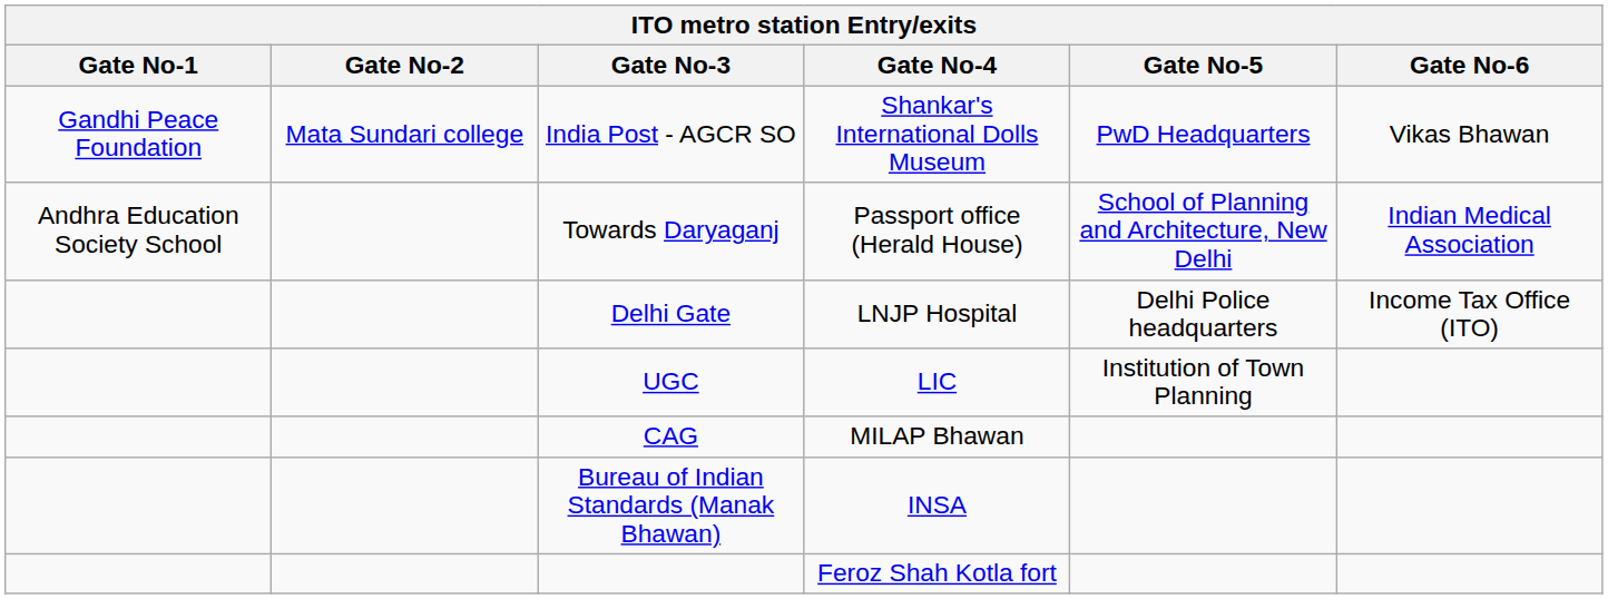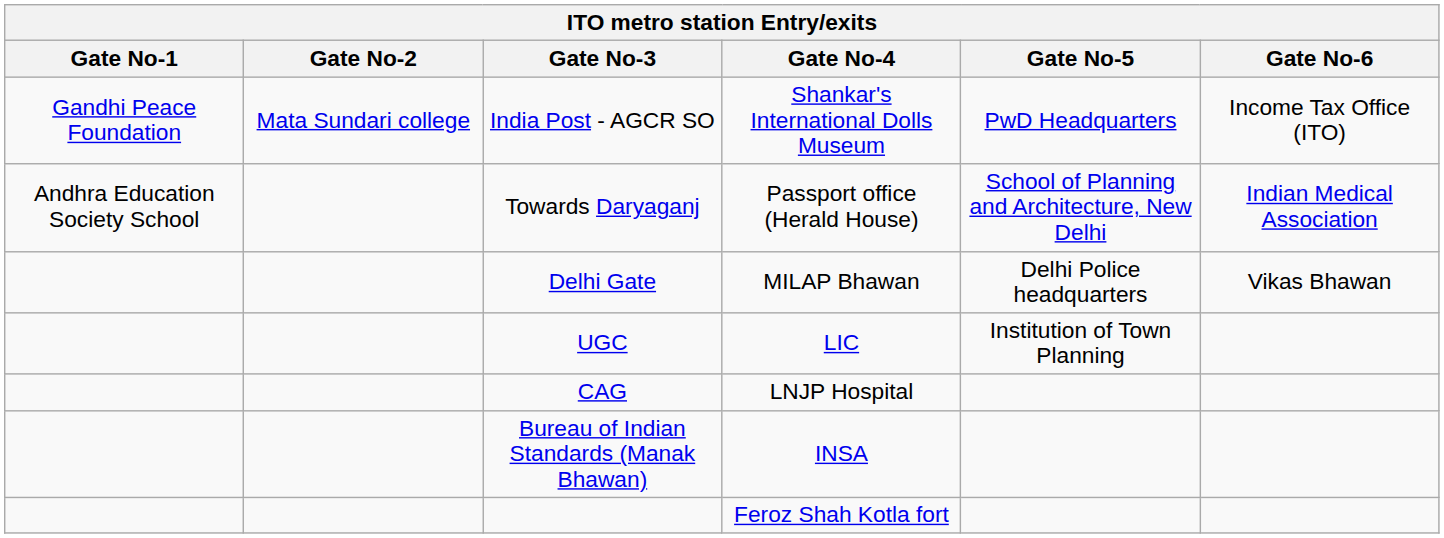India Post - AGCR SO | Gate No-6: Vikas Bhawan -> Income Tax Office (ITO)
Delhi Gate | Gate No-4: LNJP Hospital -> MILAP Bhawan
Delhi Gate | Gate No-6: Income Tax Office (ITO) -> Vikas Bhawan
CAG | Gate No-4: MILAP Bhawan -> LNJP Hospital
